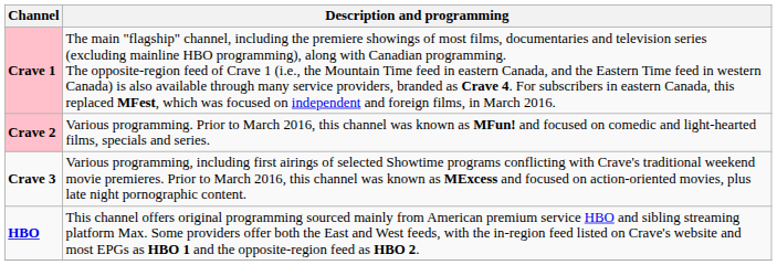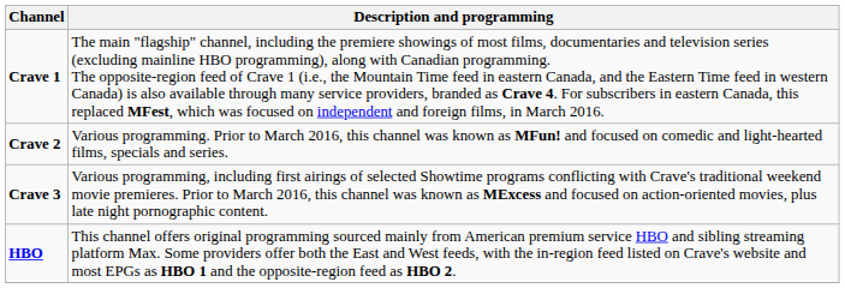Crave 1 | Channel: pink background -> no background
Crave 2 | Channel: pink background -> no background
